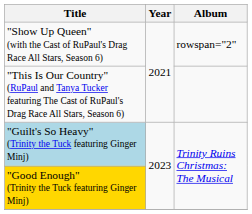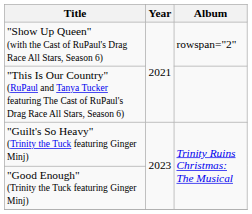"Guilt's So Heavy" (Trinity the Tuck featuring Ginger Minj) | Title: lightblue background -> no background
"Good Enough" (Trinity the Tuck featuring Ginger Minj) | Title: gold background -> no background
